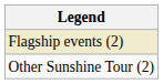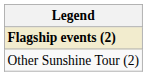row 2 | column 1: normal -> bold
